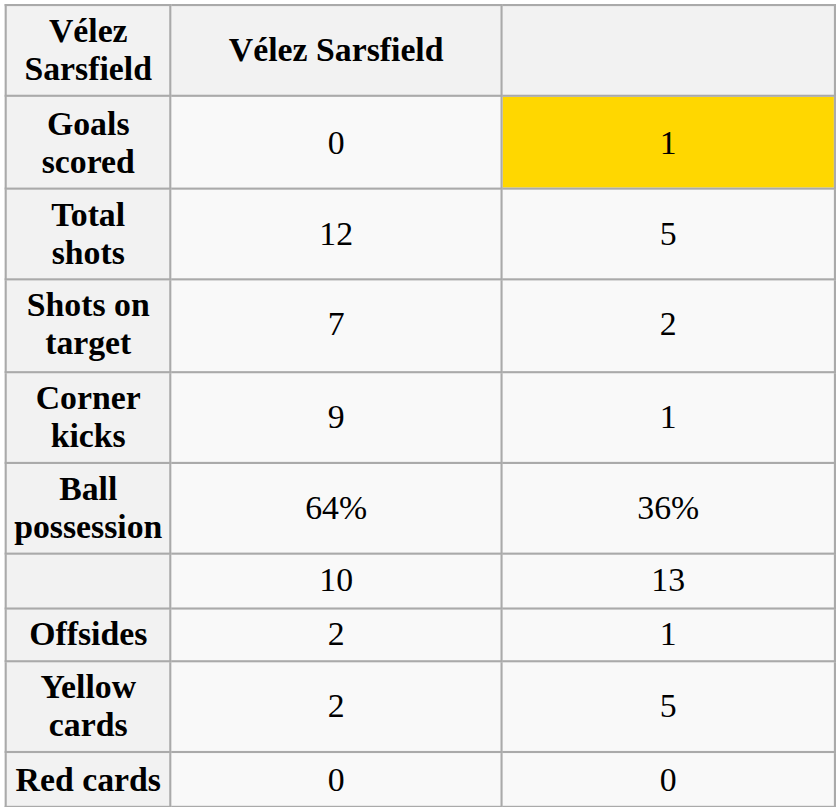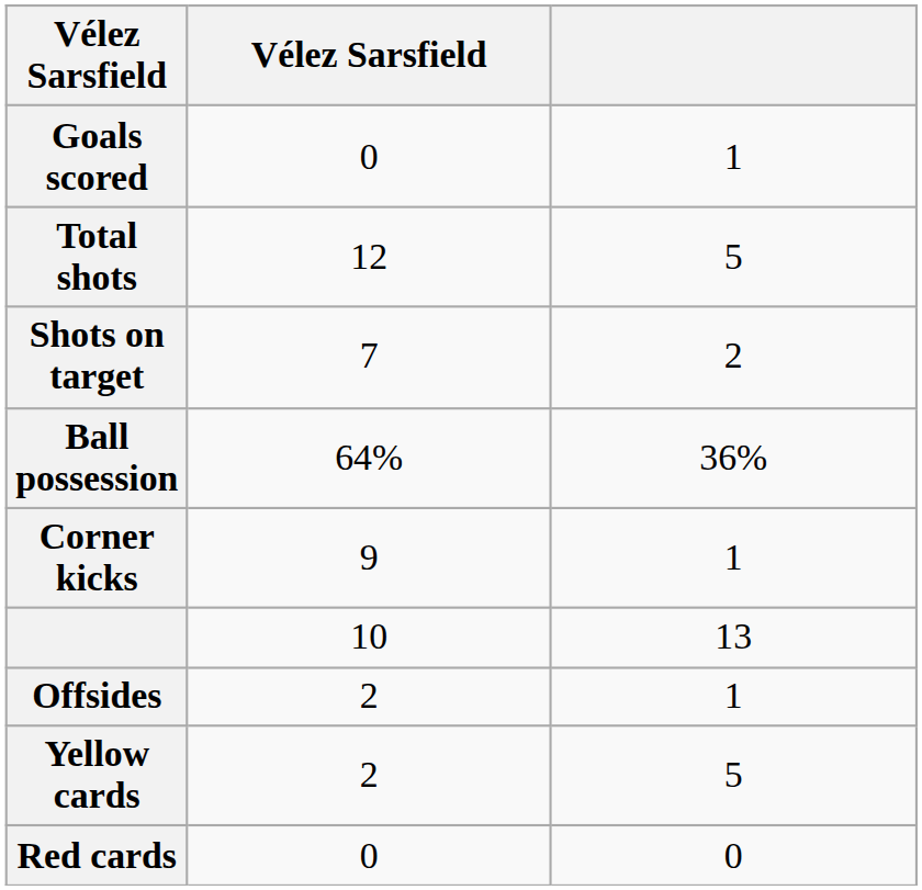Goals scored | column 3: gold background -> no background
rows swapped: Ball possession <-> Corner kicks
